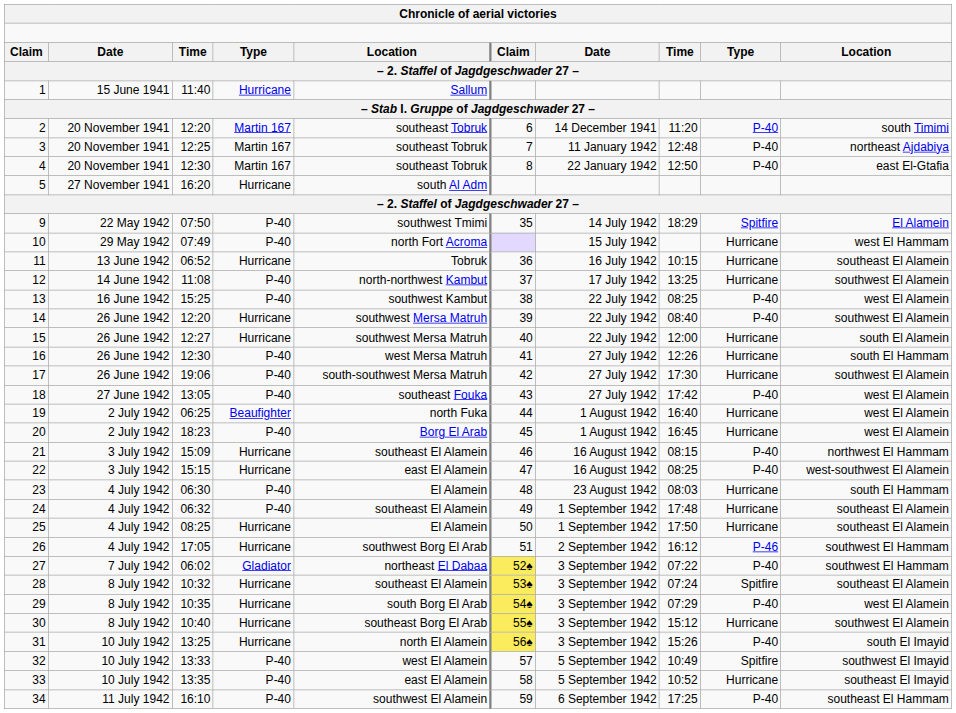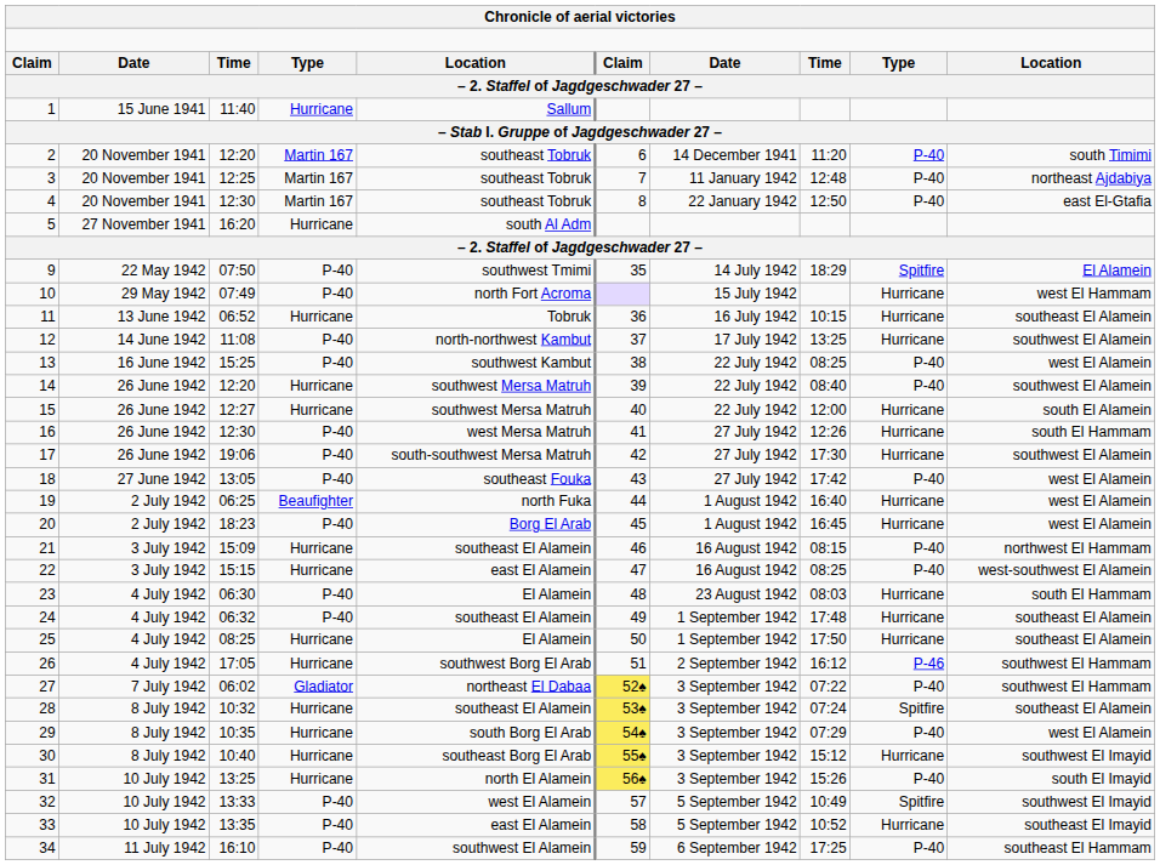30 | column 10: southwest El Alamein -> southwest El Imayid
